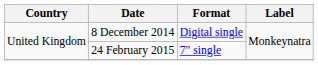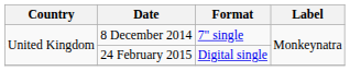8 December 2014 | Format: Digital single -> 7" single
24 February 2015 | Format: 7" single -> Digital single
